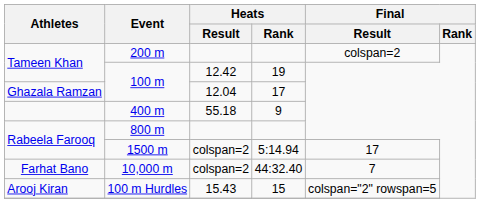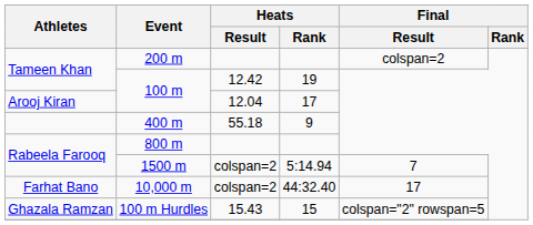100 m / 17 | Athletes: Ghazala Ramzan -> Arooj Kiran
1500 m | Final / Result: 17 -> 7
10,000 m | Final / Result: 7 -> 17
100 m Hurdles | Athletes: Arooj Kiran -> Ghazala Ramzan
